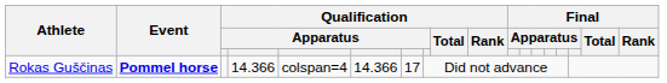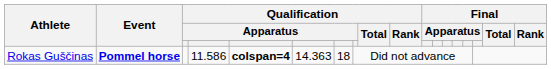Rokas Guščinas | column 4: 14.366 -> 11.586
Rokas Guščinas | column 5: normal -> bold
Rokas Guščinas | column 6: 14.366 -> 14.363
Rokas Guščinas | column 7: 17 -> 18
